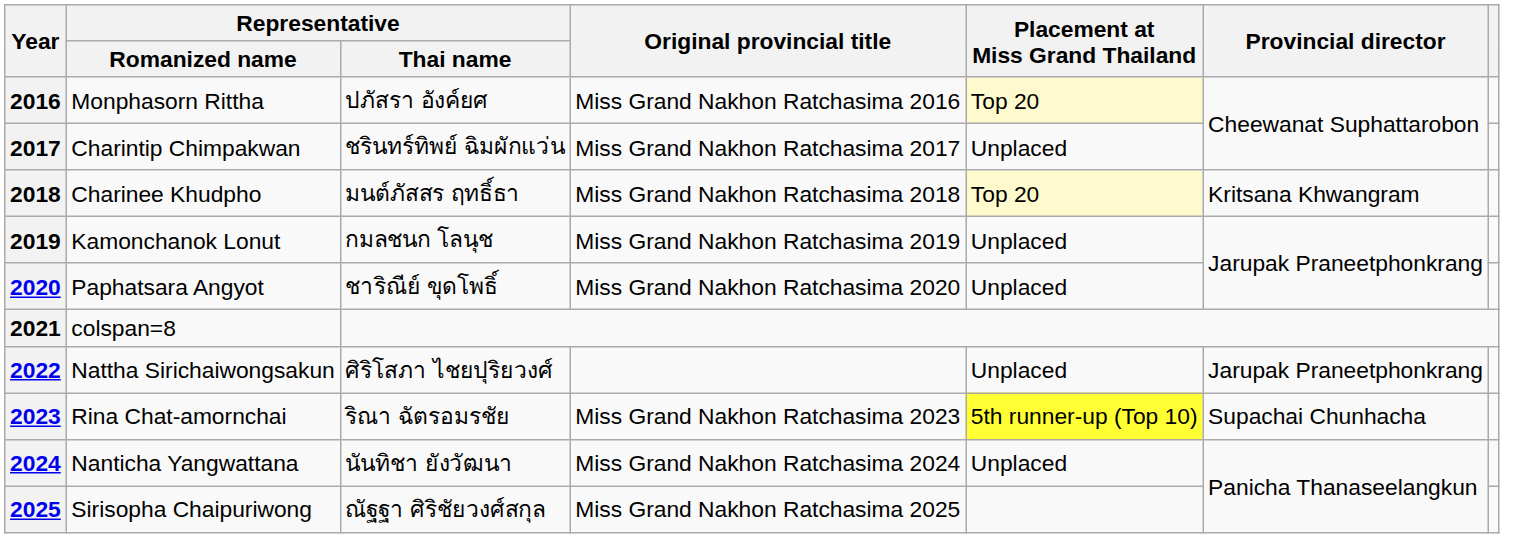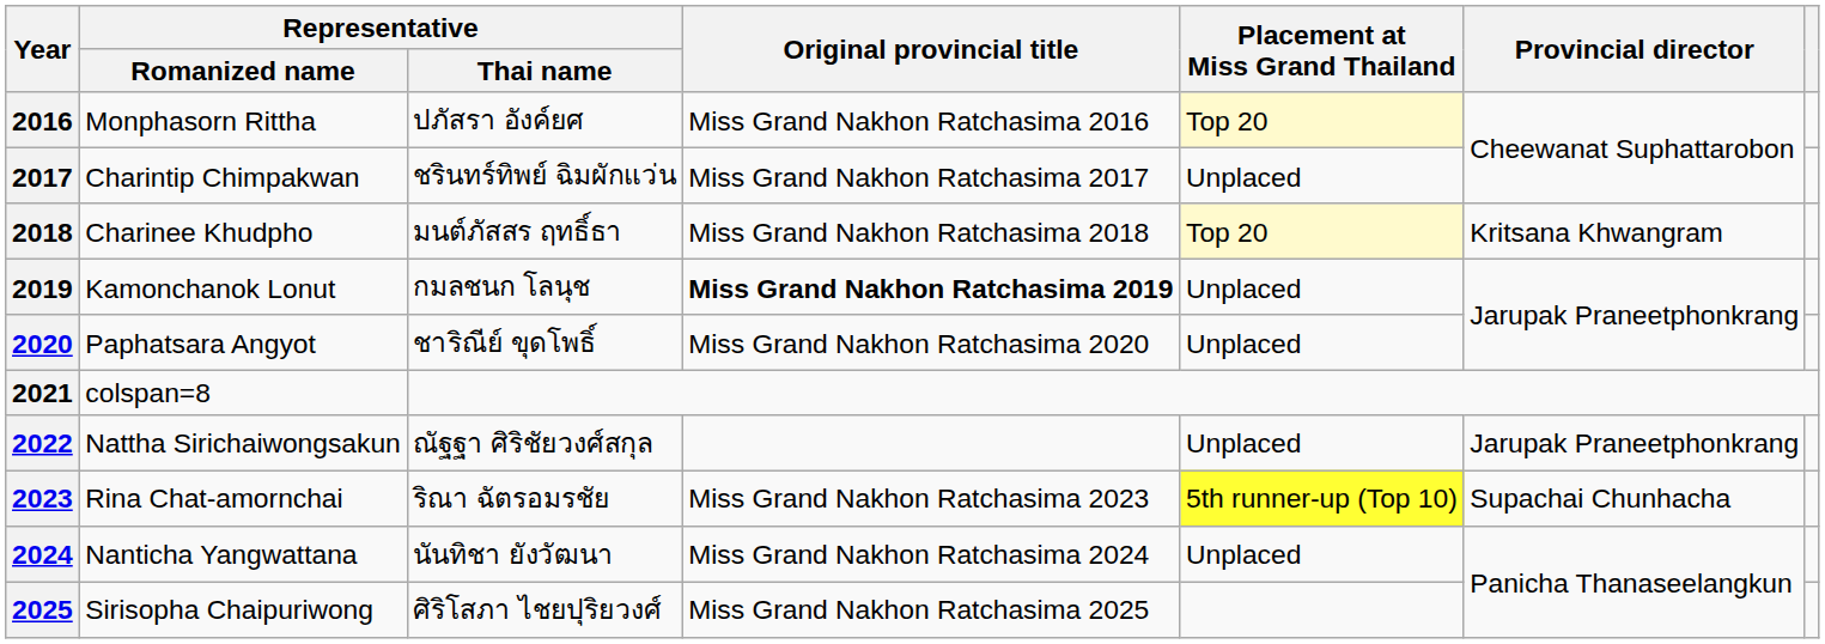2019 | Original provincial title: normal -> bold
2022 | Representative / Thai name: ศิริโสภา ไชยปุริยวงศ์ -> ณัฐฐา ศิริชัยวงศ์สกุล
2025 | Representative / Thai name: ณัฐฐา ศิริชัยวงศ์สกุล -> ศิริโสภา ไชยปุริยวงศ์
